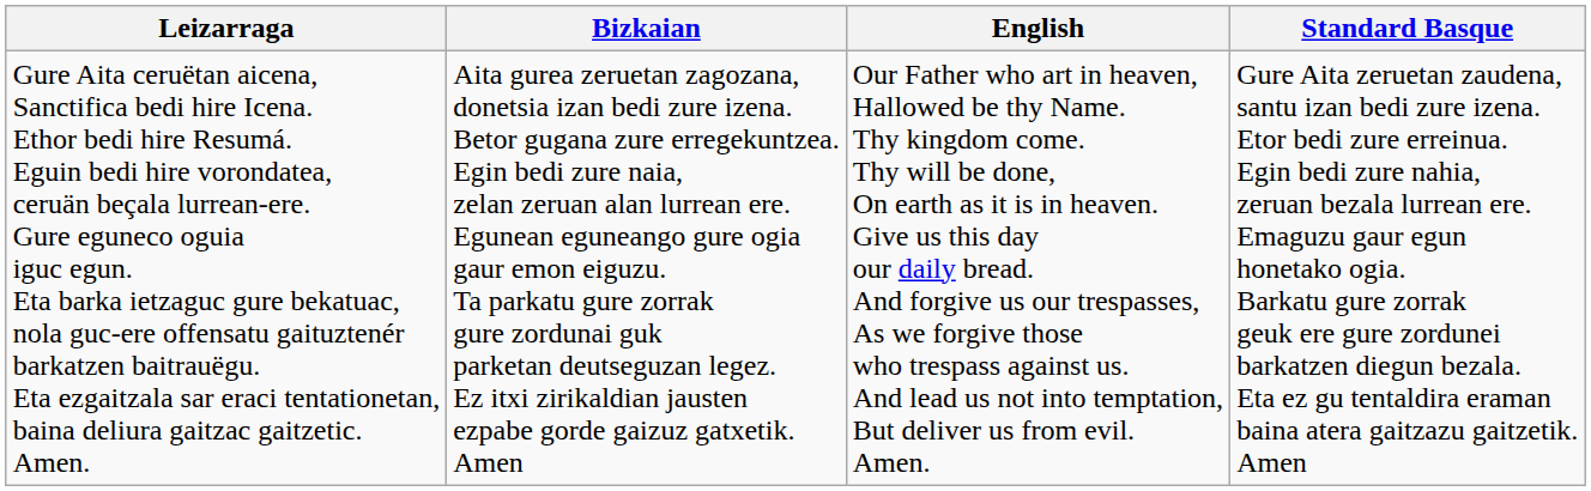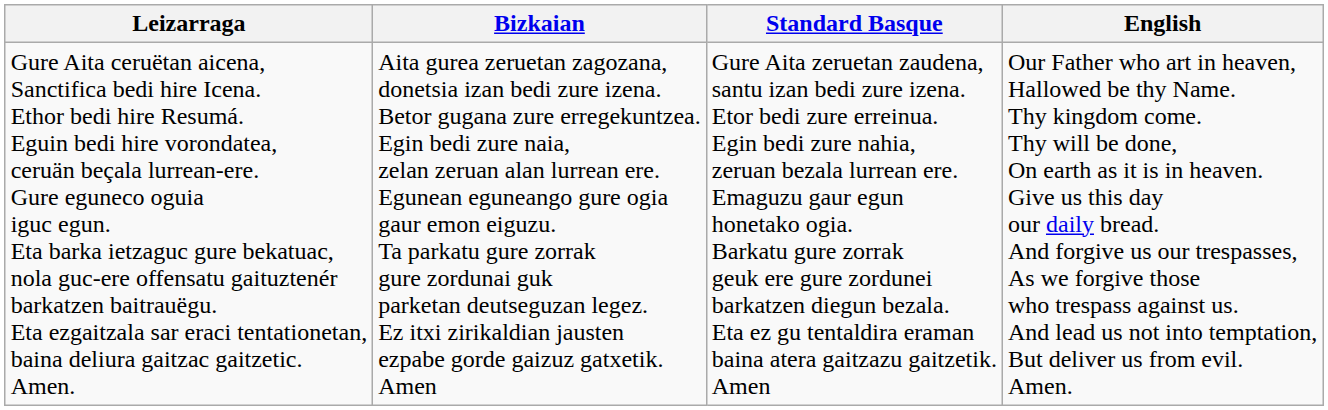columns swapped: Standard Basque <-> English
